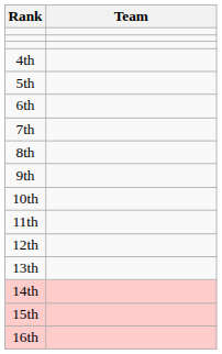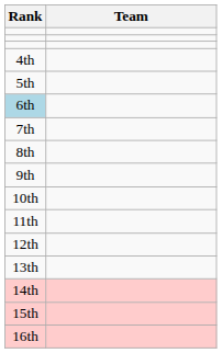row 7 | Rank: no background -> lightblue background
